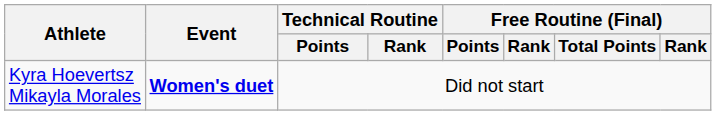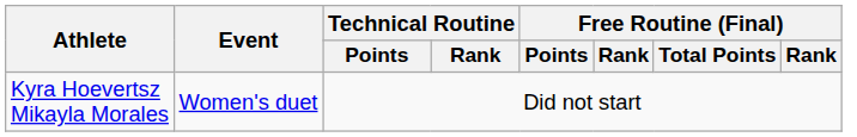Kyra Hoevertsz Mikayla Morales | Event: bold -> normal
